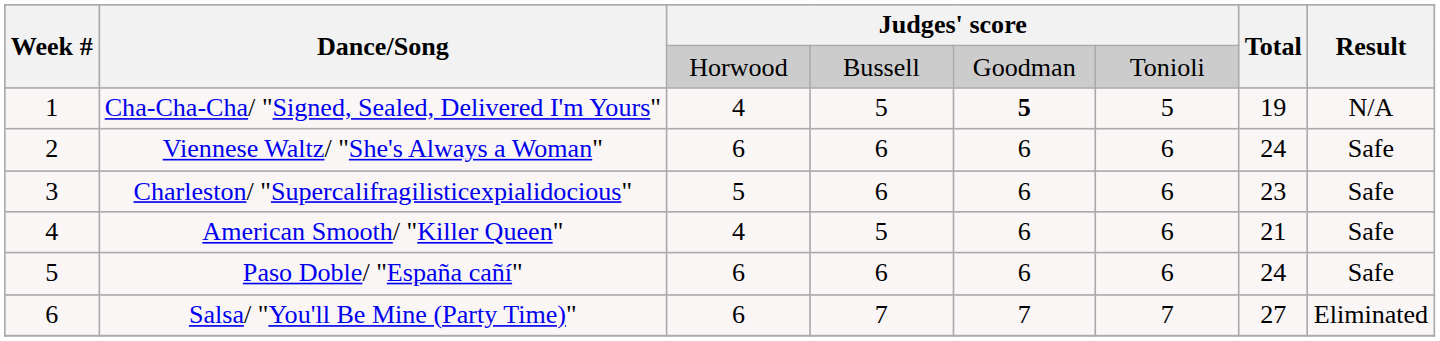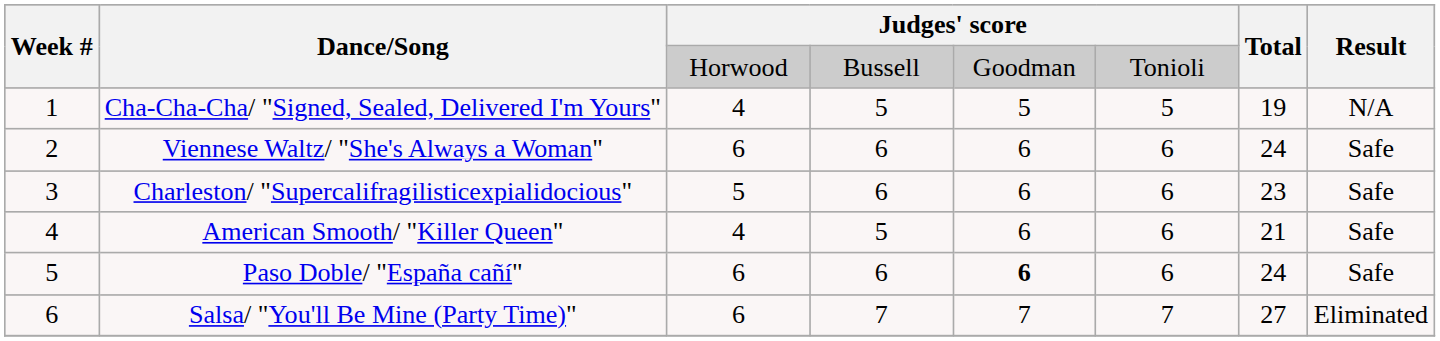Cha-Cha-Cha/ "Signed, Sealed, Delivered I'm Yours" | column 5: bold -> normal
Paso Doble/ "España cañí" | column 5: normal -> bold
